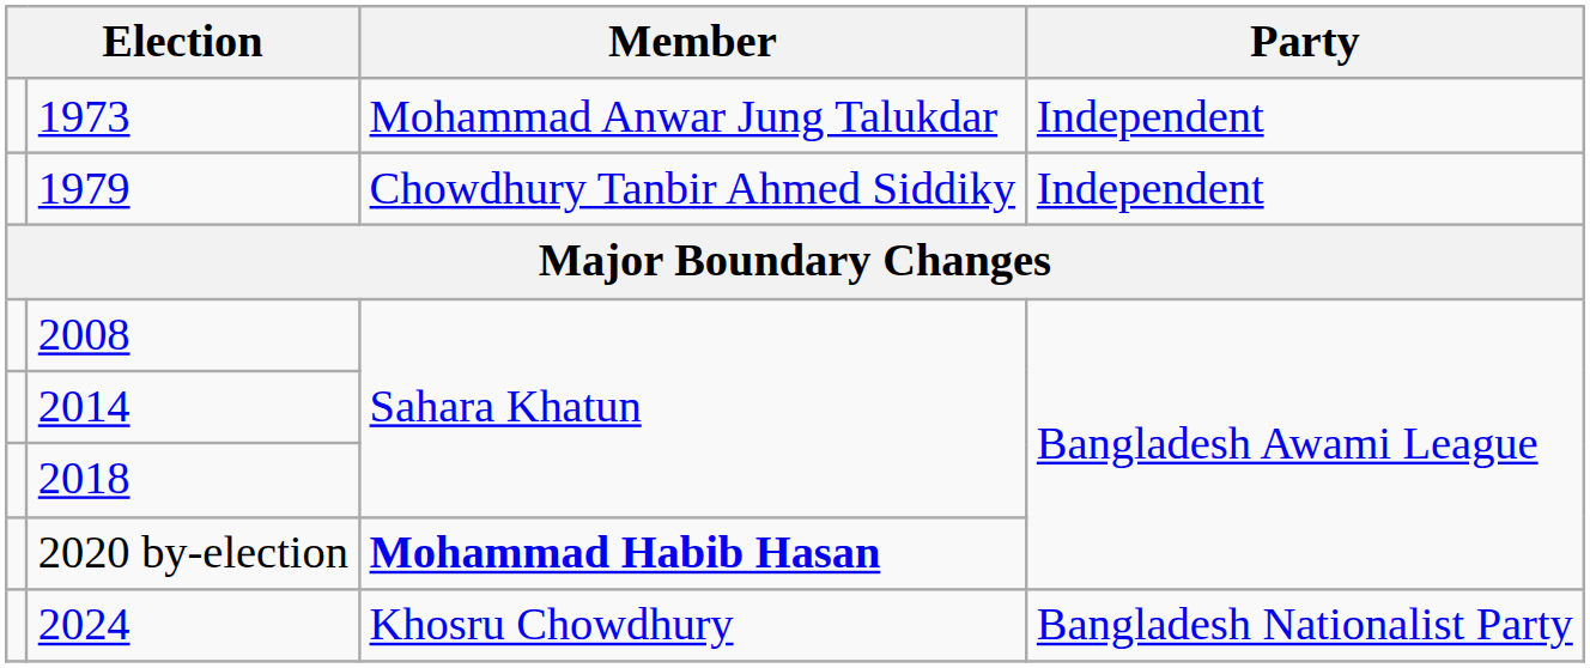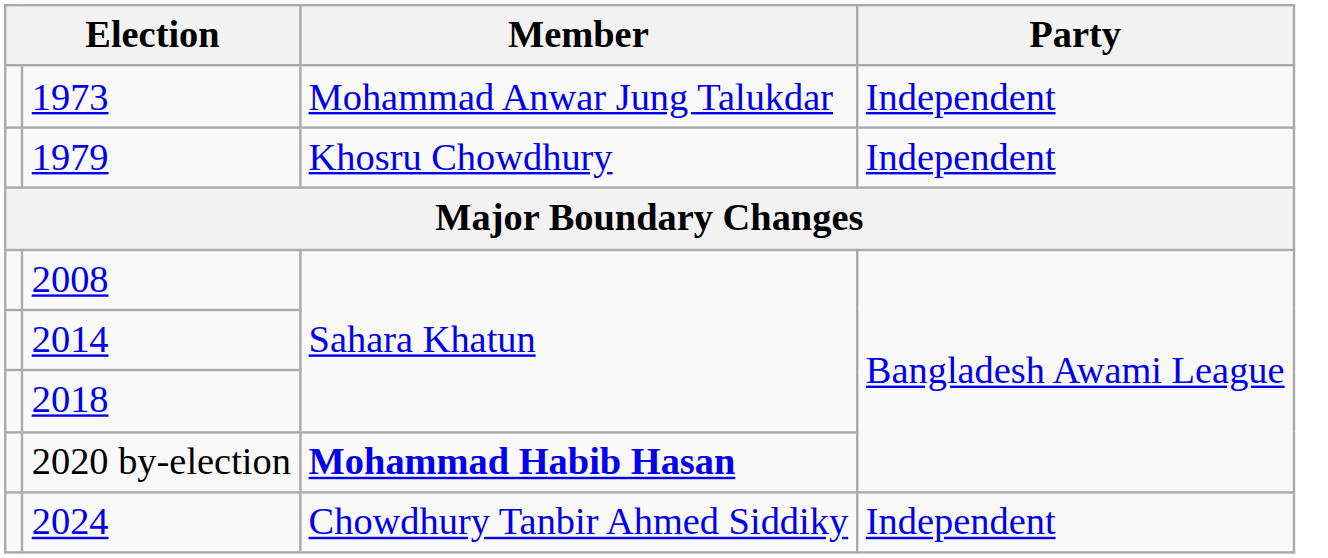1979 | Member: Chowdhury Tanbir Ahmed Siddiky -> Khosru Chowdhury
2024 | Member: Khosru Chowdhury -> Chowdhury Tanbir Ahmed Siddiky
2024 | Party: Bangladesh Nationalist Party -> Independent
